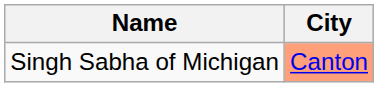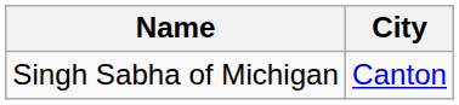Singh Sabha of Michigan | City: lightsalmon background -> no background
